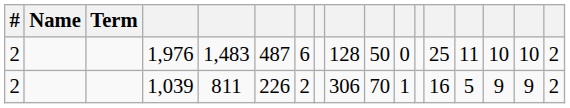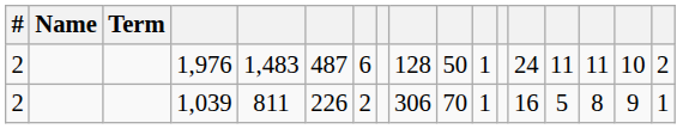row 2 | column 11: 0 -> 1
row 2 | column 13: 25 -> 24
row 2 | column 15: 10 -> 11
row 3 | column 15: 9 -> 8
row 3 | column 17: 2 -> 1
